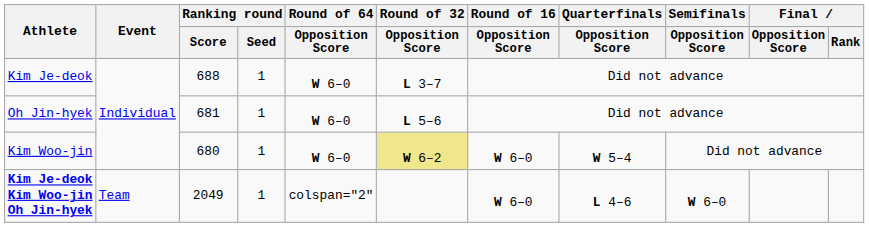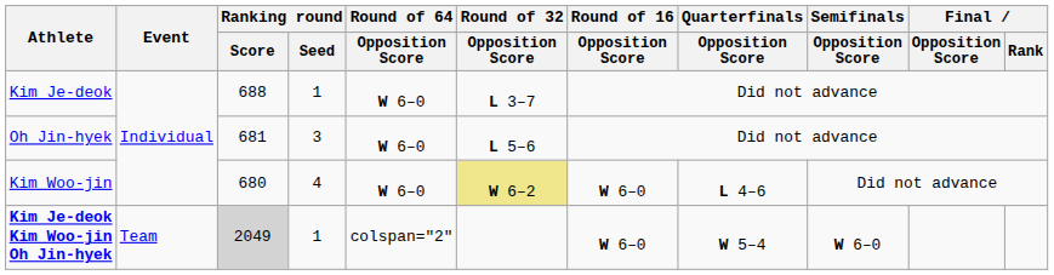Oh Jin-hyek | Ranking round / Seed: 1 -> 3
Kim Woo-jin | Ranking round / Seed: 1 -> 4
Kim Woo-jin | Quarterfinals / Opposition Score: W 5–4 -> L 4–6
Kim Je-deok Kim Woo-jin Oh Jin-hyek | Ranking round / Score: no background -> lightgrey background
Kim Je-deok Kim Woo-jin Oh Jin-hyek | Quarterfinals / Opposition Score: L 4–6 -> W 5–4
